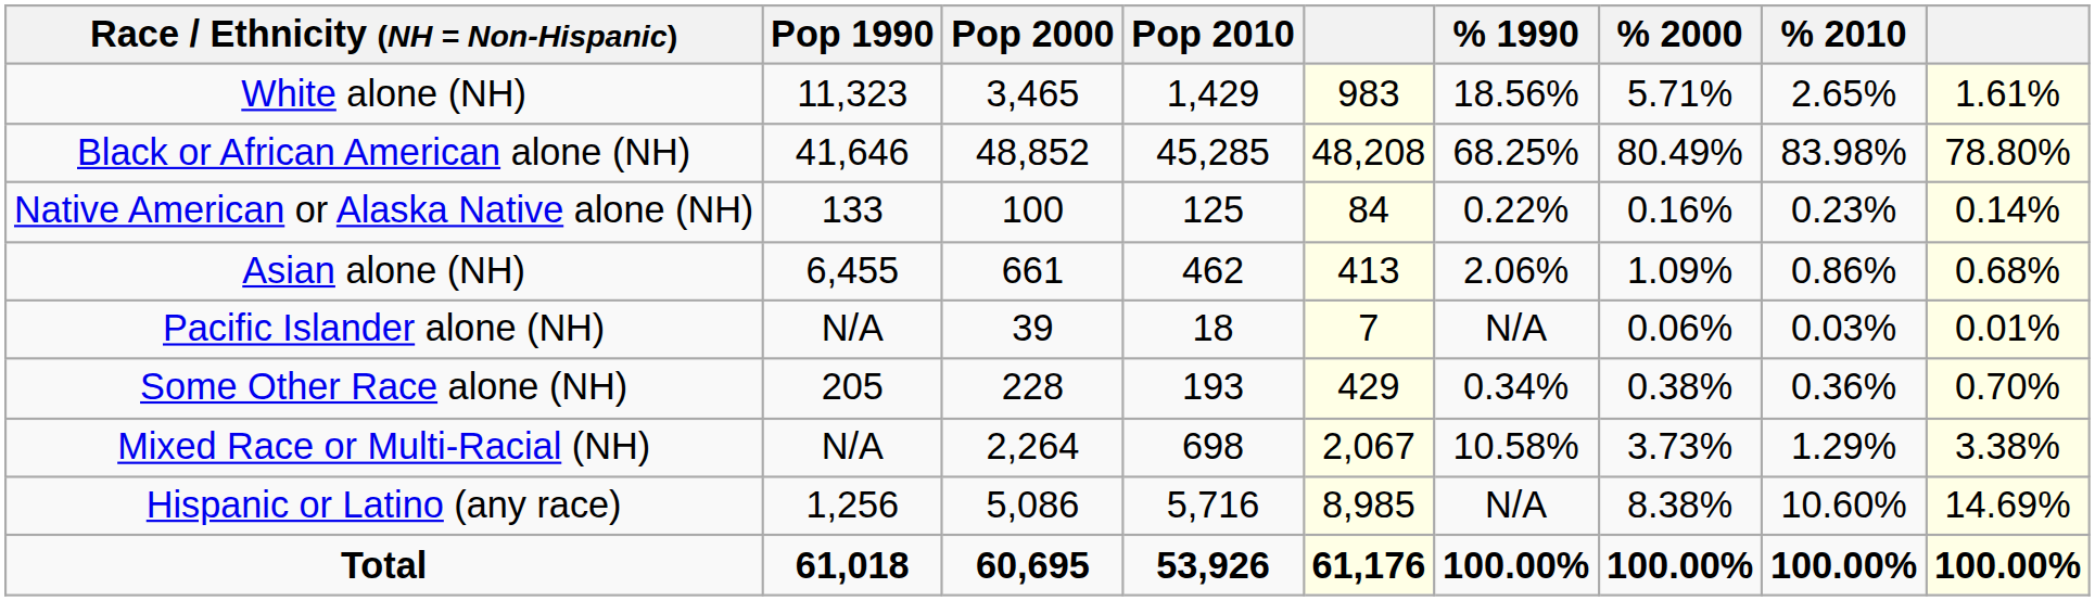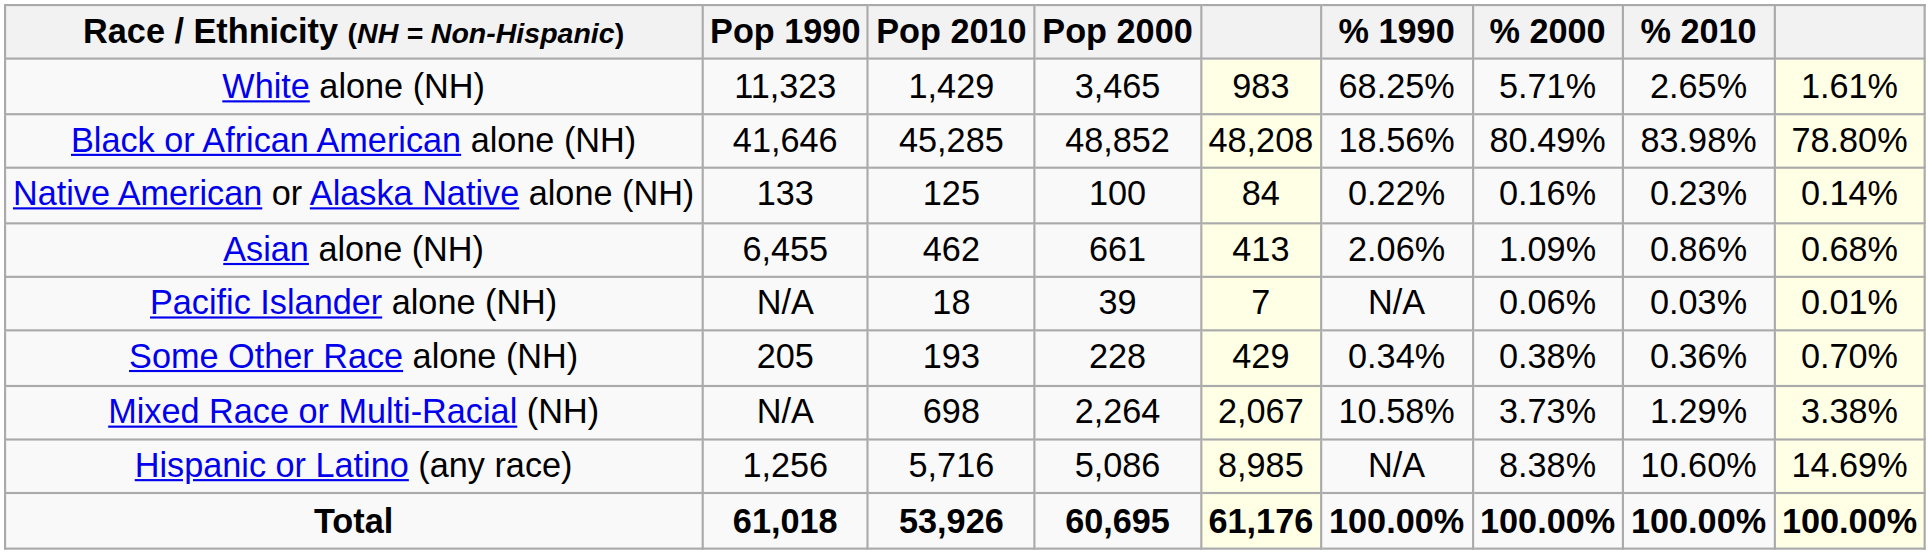columns swapped: Pop 2000 <-> Pop 2010
White alone (NH) | % 1990: 18.56% -> 68.25%
Black or African American alone (NH) | % 1990: 68.25% -> 18.56%
